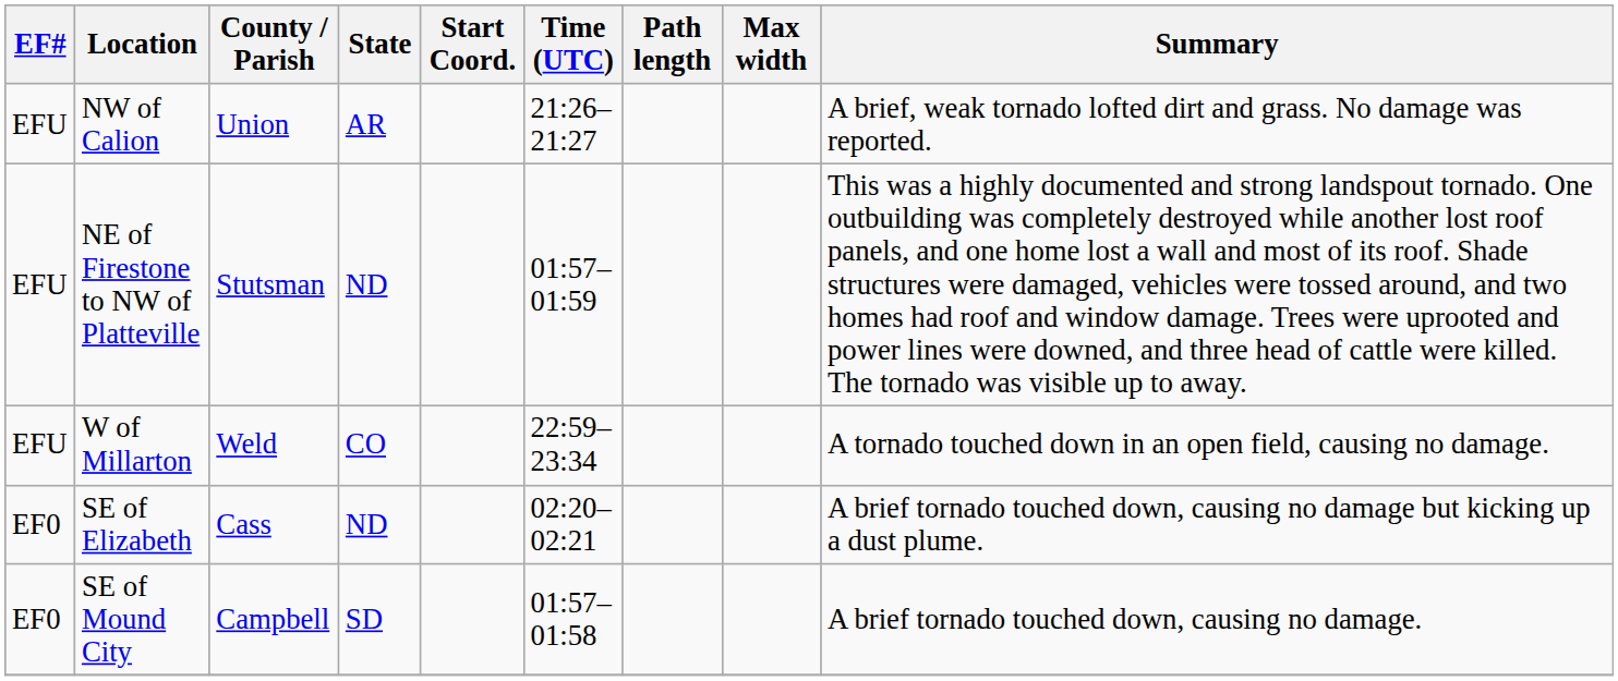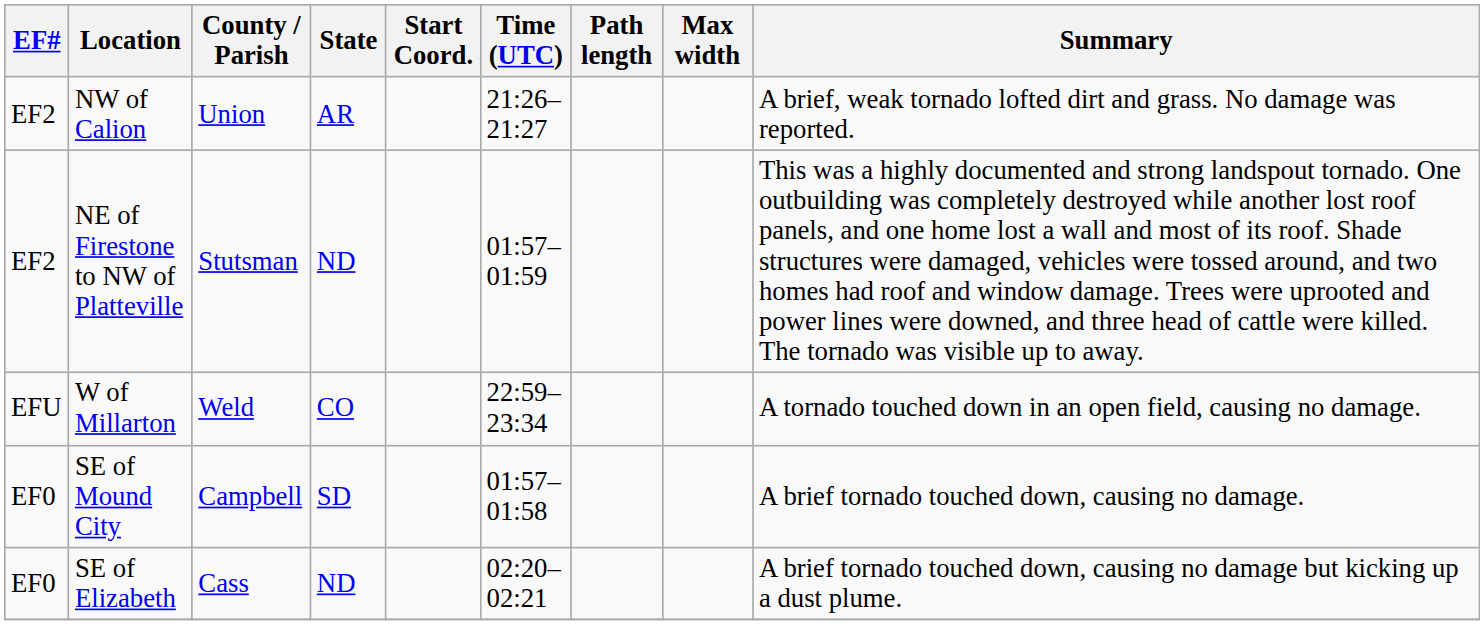NW of Calion | EF#: EFU -> EF2
NE of Firestone to NW of Platteville | EF#: EFU -> EF2
rows swapped: SE of Mound City <-> SE of Elizabeth
